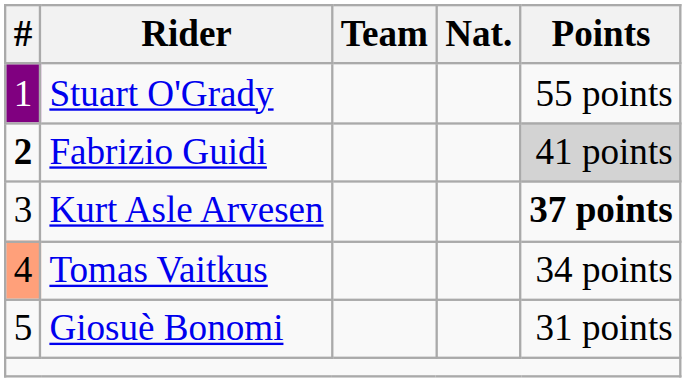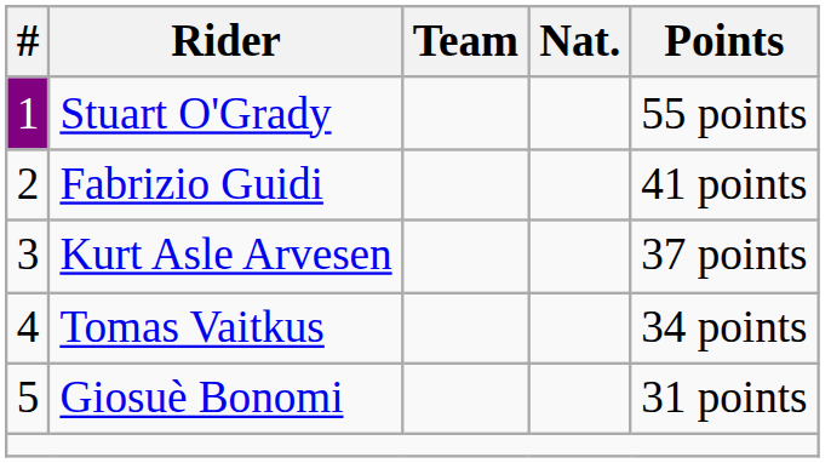Fabrizio Guidi | #: bold -> normal
Fabrizio Guidi | Points: lightgrey background -> no background
Kurt Asle Arvesen | Points: bold -> normal
Tomas Vaitkus | #: lightsalmon background -> no background
